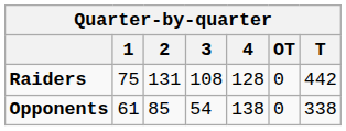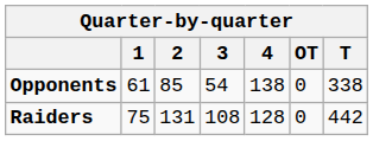rows swapped: Raiders <-> Opponents
